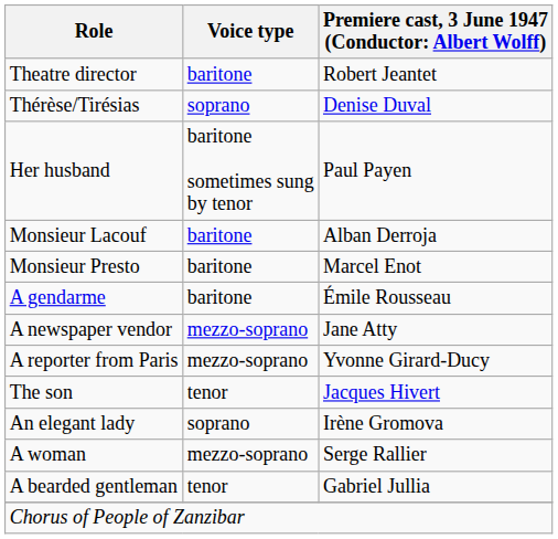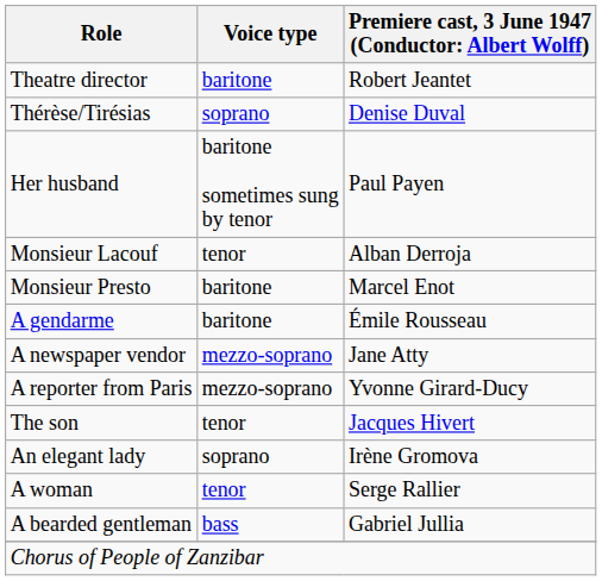Monsieur Lacouf | Voice type: baritone -> tenor
A woman | Voice type: mezzo-soprano -> tenor
A bearded gentleman | Voice type: tenor -> bass
